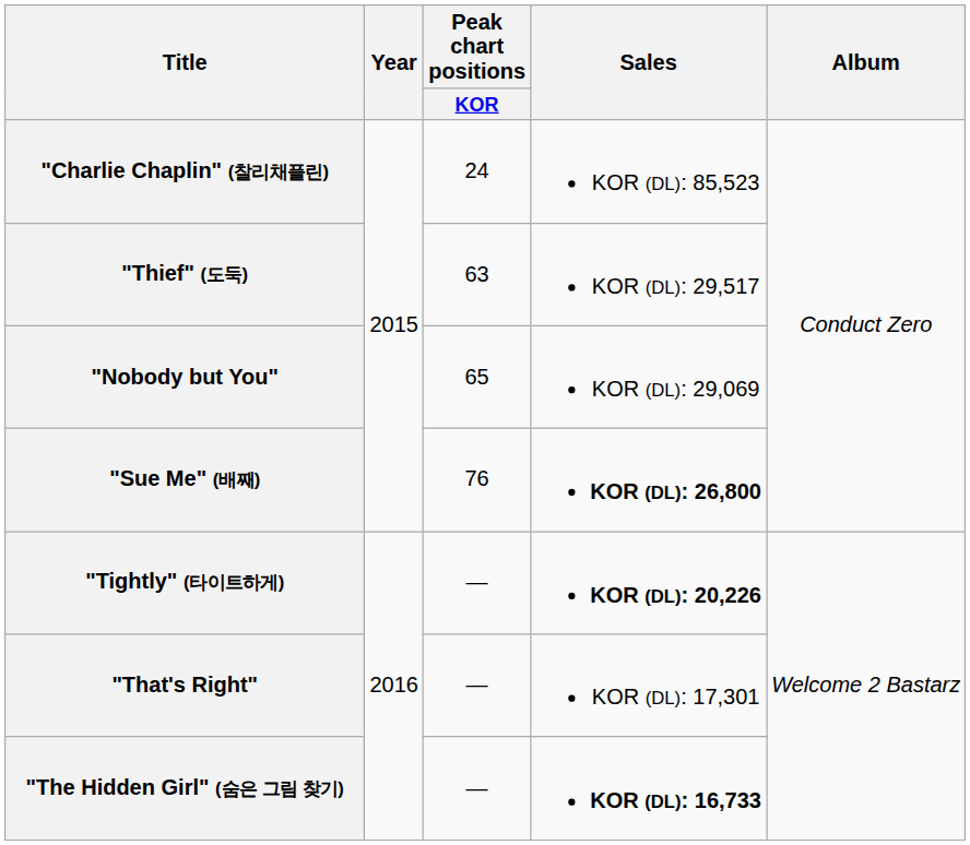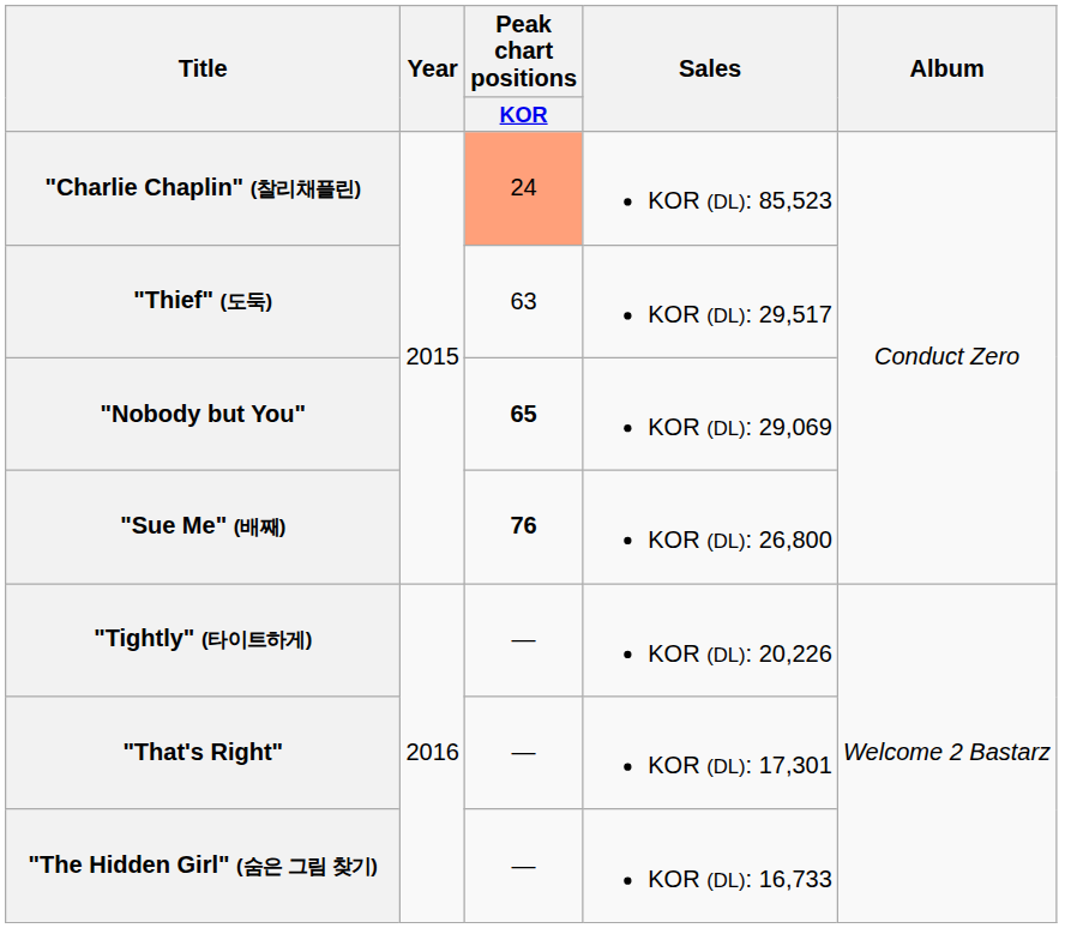"Charlie Chaplin" (찰리채플린) | Peak chart positions / KOR: no background -> lightsalmon background
"Nobody but You" | Peak chart positions / KOR: normal -> bold
"Sue Me" (배째) | Peak chart positions / KOR: normal -> bold
"Sue Me" (배째) | Sales: bold -> normal
"Tightly" (타이트하게) | Sales: bold -> normal
"The Hidden Girl" (숨은 그림 찾기) | Sales: bold -> normal
